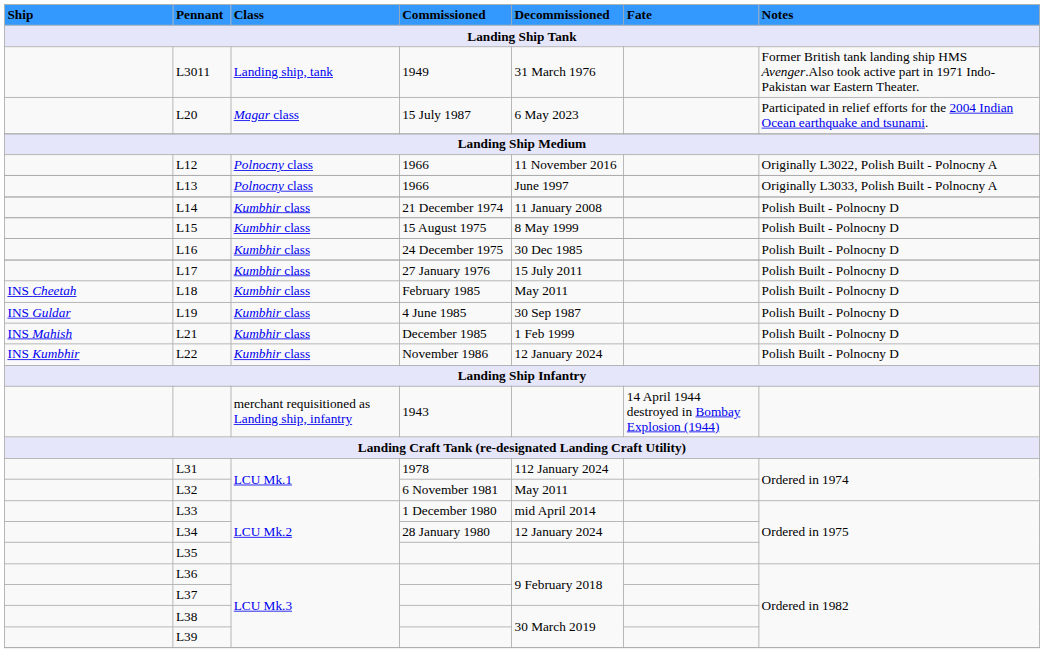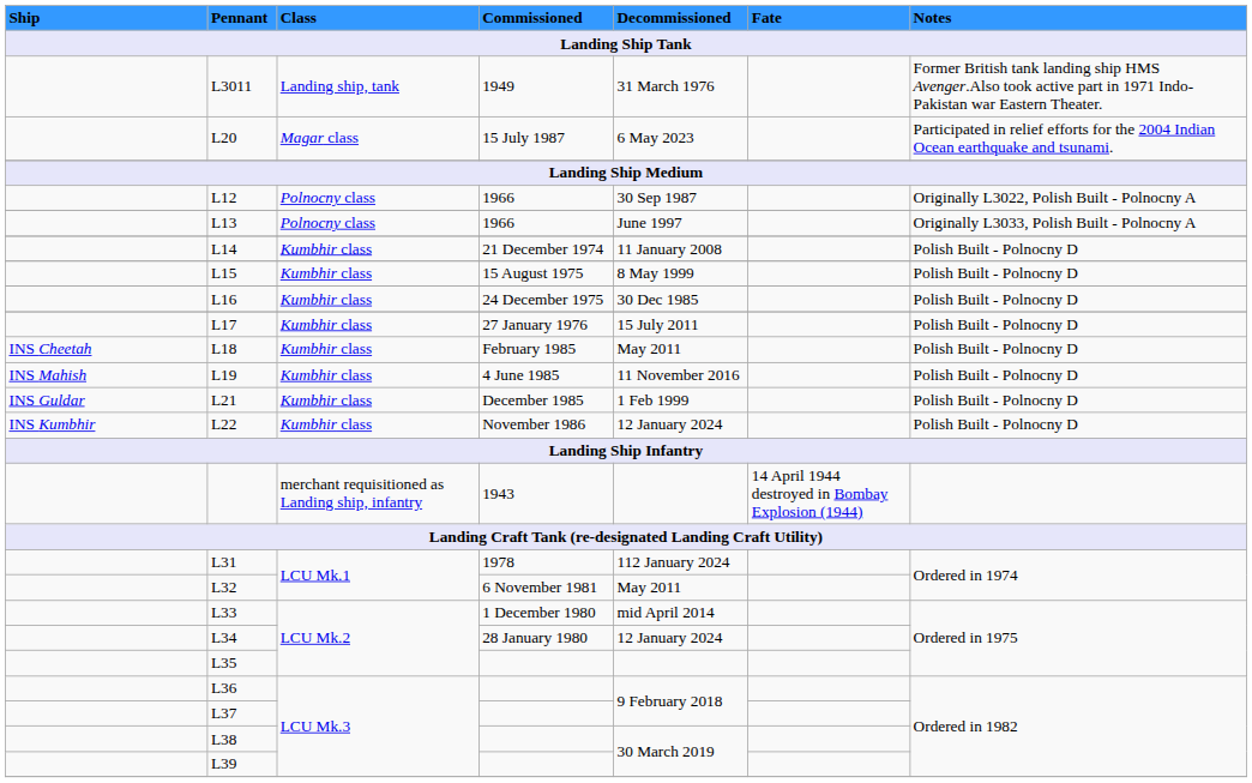L12 | Decommissioned: 11 November 2016 -> 30 Sep 1987
L19 | Ship: INS Guldar -> INS Mahish
L19 | Decommissioned: 30 Sep 1987 -> 11 November 2016
L21 | Ship: INS Mahish -> INS Guldar
